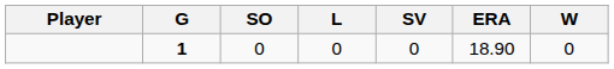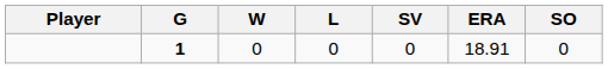columns swapped: W <-> SO
row 2 | ERA: 18.90 -> 18.91
